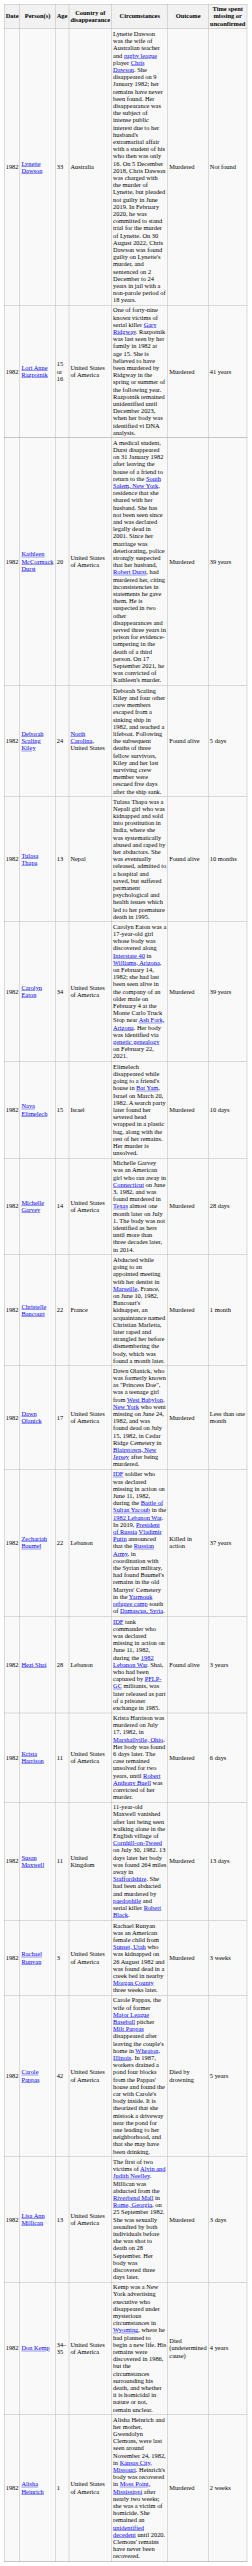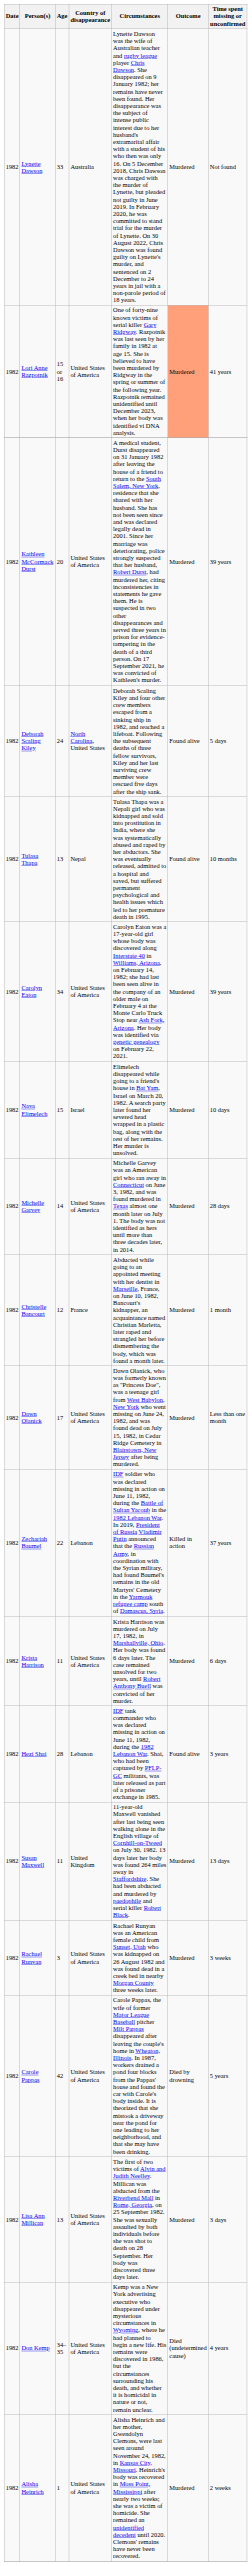Lori Anne Razpotnik | Outcome: no background -> lightsalmon background
Christelle Bancourt | Age: 22 -> 12
rows swapped: Hezi Shai <-> Krista Harrison
